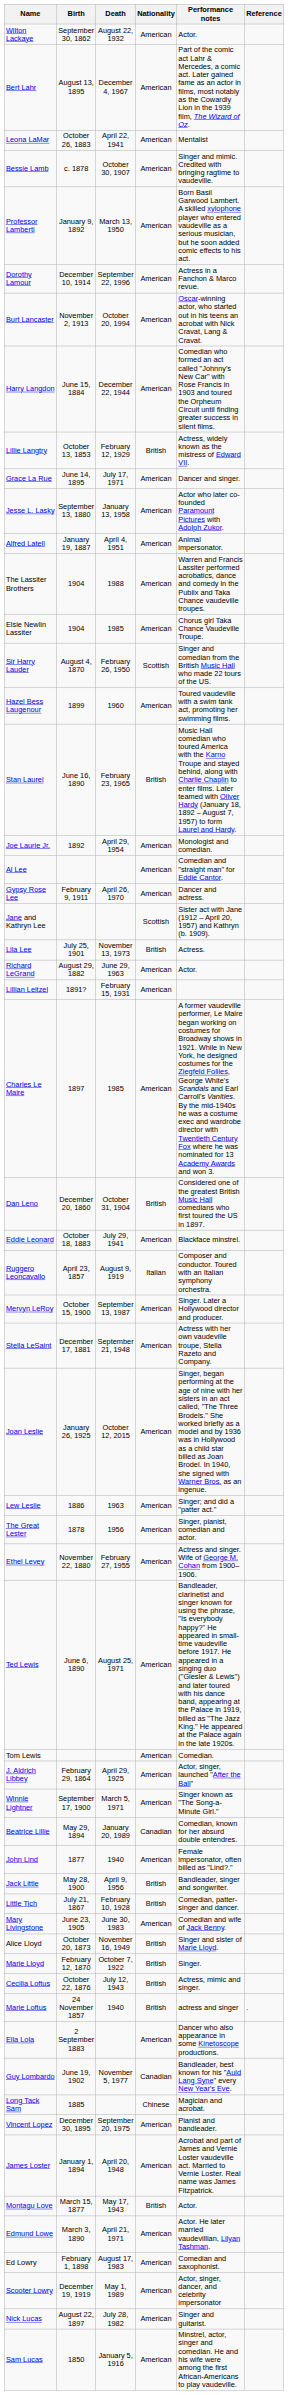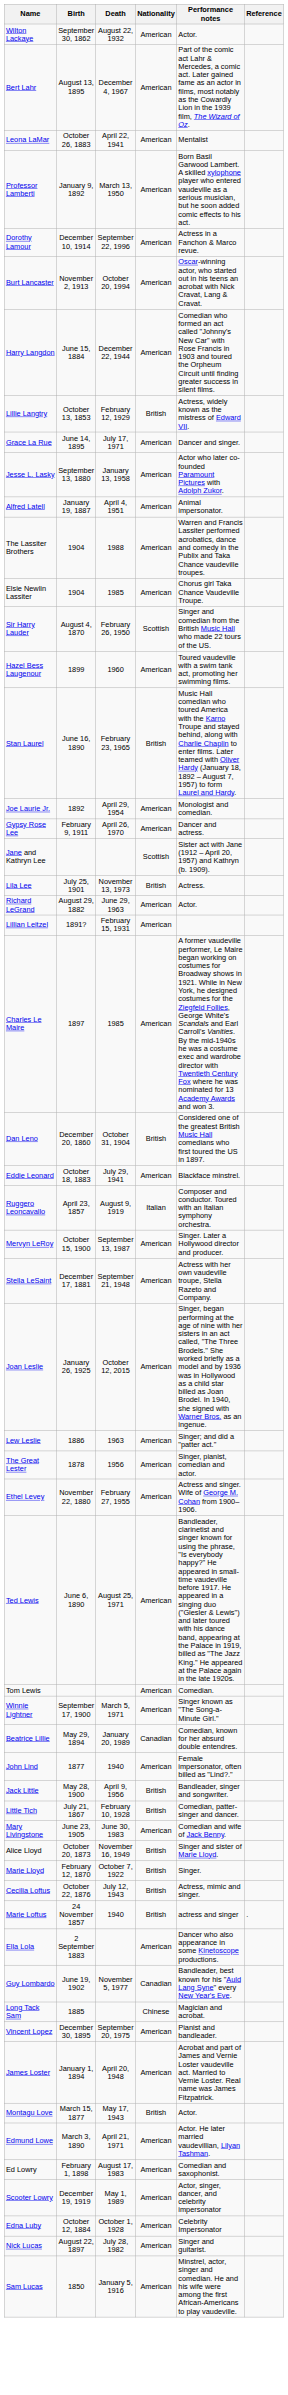- row: Bessie Lamb | c. 1878 | October 30, 1907 | American | Singer and mimic. Credited with bringing ragtime to vaudeville.
- row: Al Lee | American | Comedian and "straight man" for Eddie Cantor.
- row: J. Aldrich Libbey | February 29, 1864 | April 29, 1925 | American | Actor, singer, launched "After the Ball"
+ row: Edna Luby | October 12, 1884 | October 1, 1928 | American | Celebrity Impersonator
